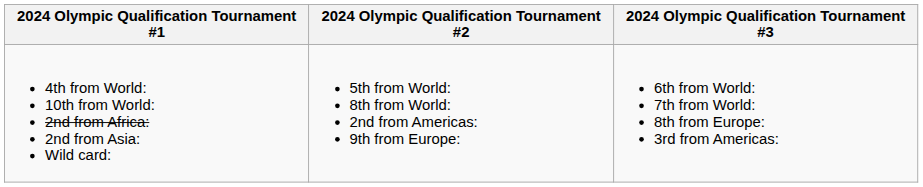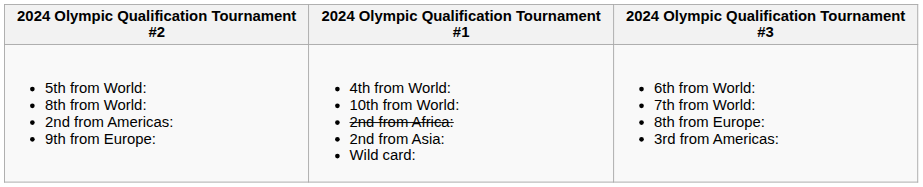columns swapped: 2024 Olympic Qualification Tournament #1 <-> 2024 Olympic Qualification Tournament #2
